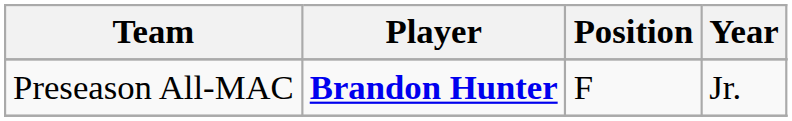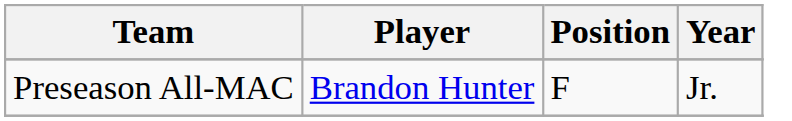row 2 | Player: bold -> normal
